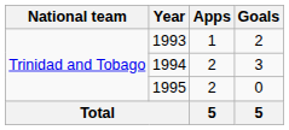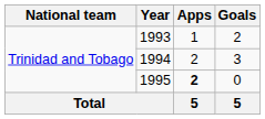1995 | Apps: normal -> bold
